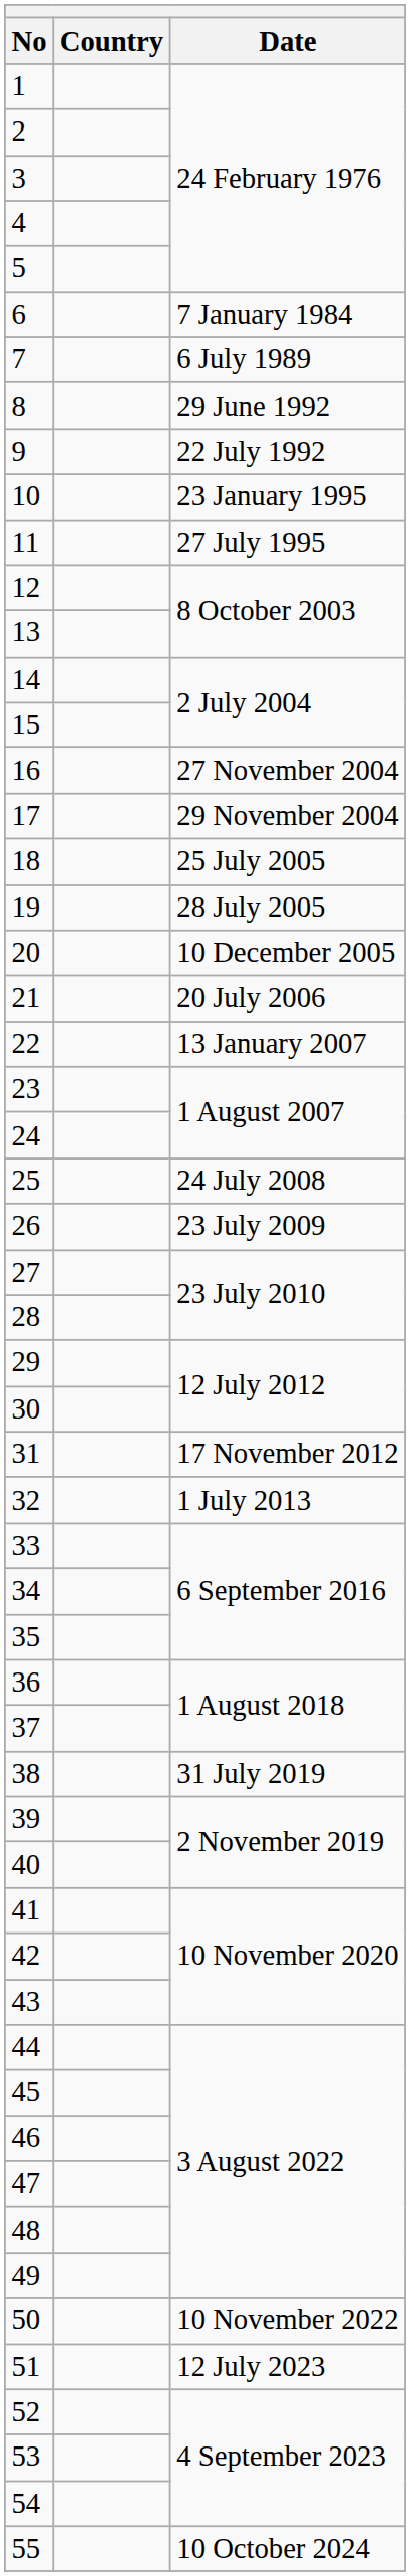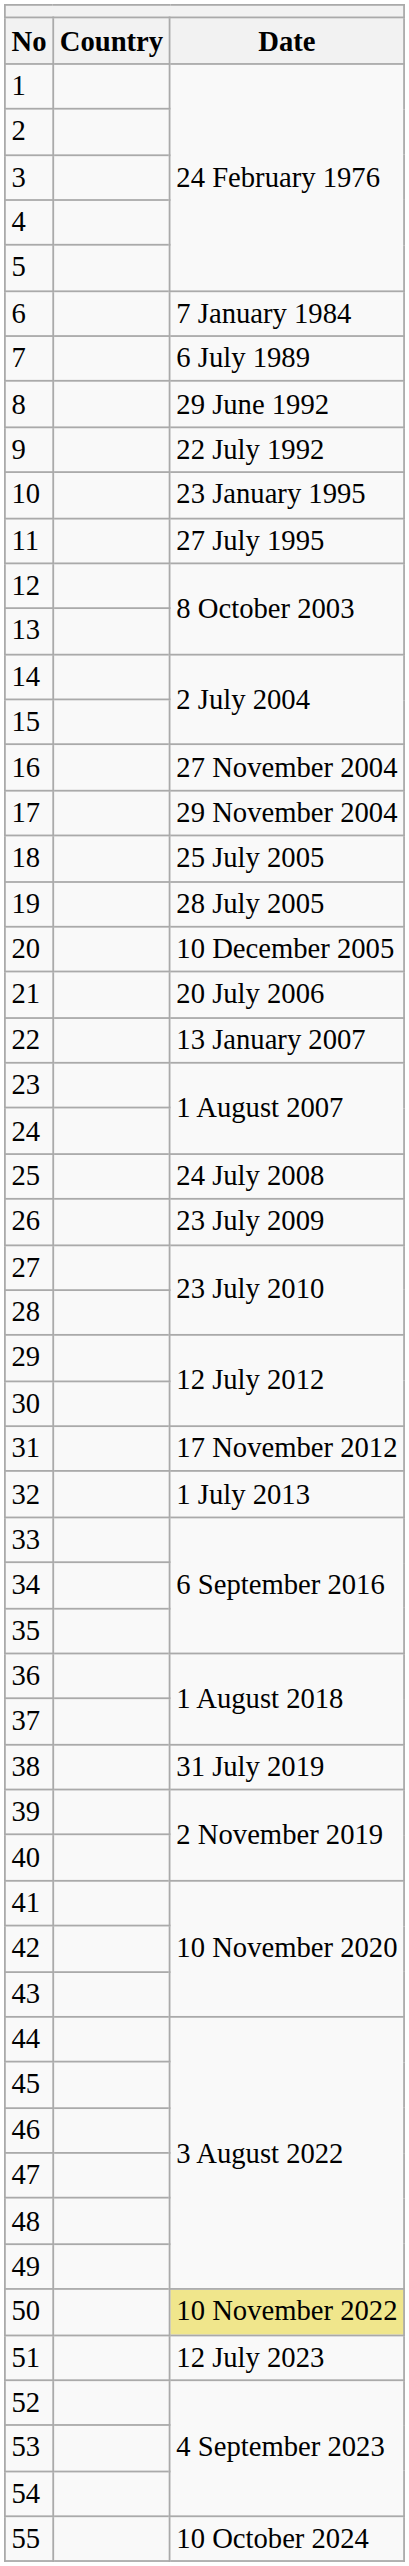50 | Date: no background -> khaki background
